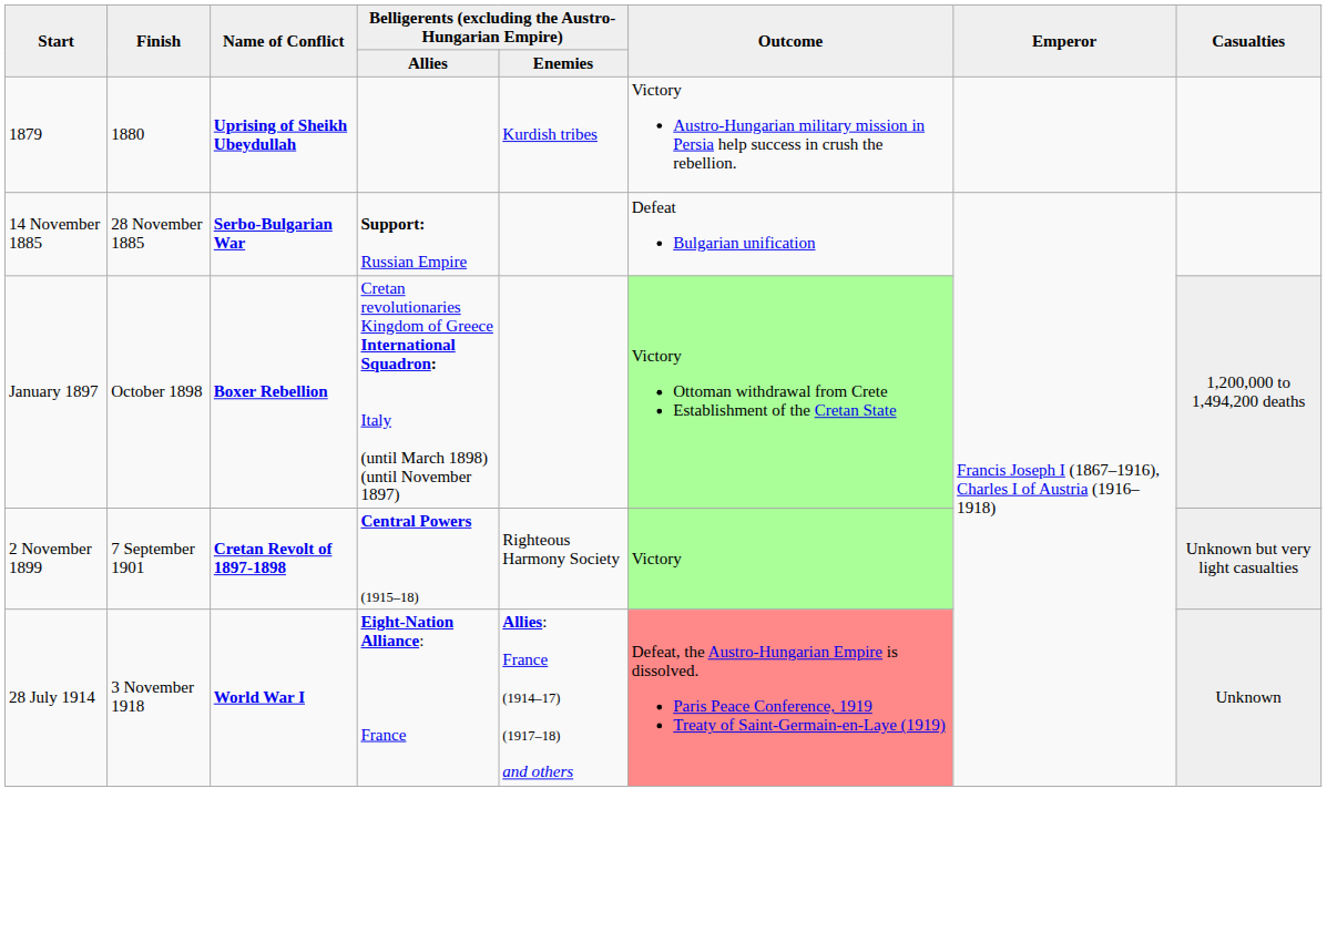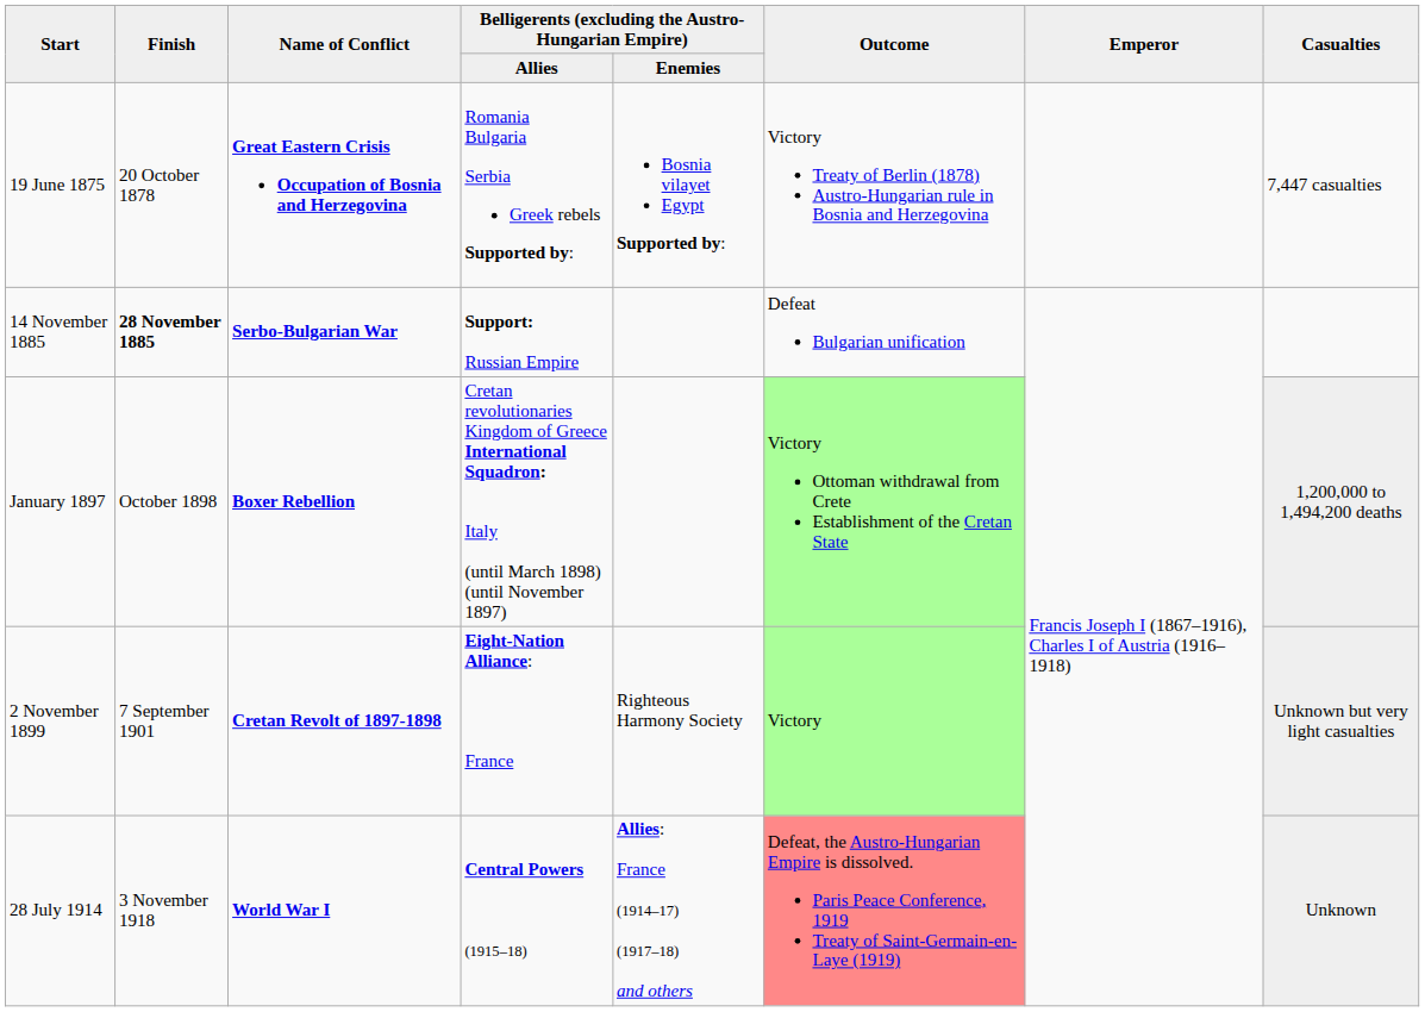+ row: 19 June 1875 | 20 October 1878 | Great Eastern Crisis Occupation of Bosnia and Herzegovina | Romania Bulgaria Serbia Greek rebels Supported by: | Bosnia vilayet Egypt Supported by: | Victory Treaty of Berlin (1878) Austro-Hungarian rule in Bosnia and Herzegovina | 7,447 casualties
- row: 1879 | 1880 | Uprising of Sheikh Ubeydullah | Kurdish tribes | Victory Austro-Hungarian military mission in Persia help success in crush the rebellion.
14 November 1885 | Finish: normal -> bold
2 November 1899 | column 4: Central Powers (1915–18) -> Eight-Nation Alliance: France
28 July 1914 | column 4: Eight-Nation Alliance: France -> Central Powers (1915–18)
